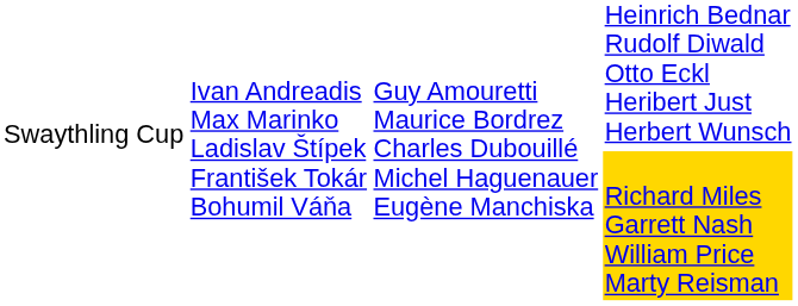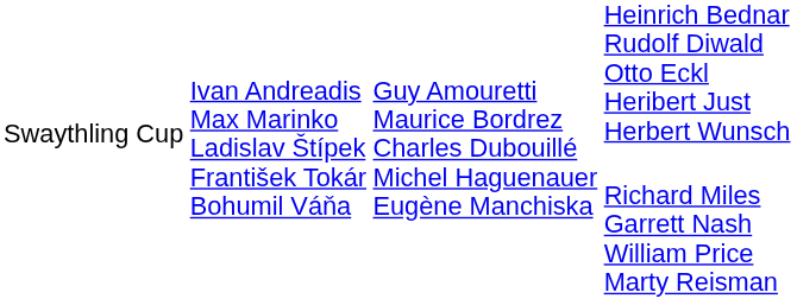row 2 | column 4: gold background -> no background
